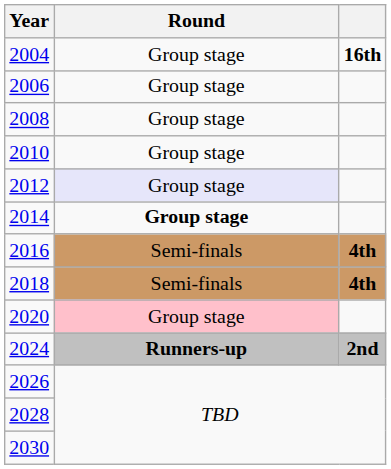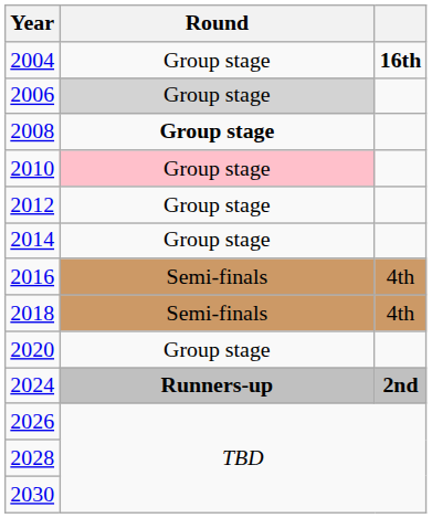2006 | Round: no background -> lightgrey background
2008 | Round: normal -> bold
2010 | Round: no background -> pink background
2012 | Round: lavender background -> no background
2014 | Round: bold -> normal
2016 | column 3: bold -> normal
2018 | column 3: bold -> normal
2020 | Round: pink background -> no background
